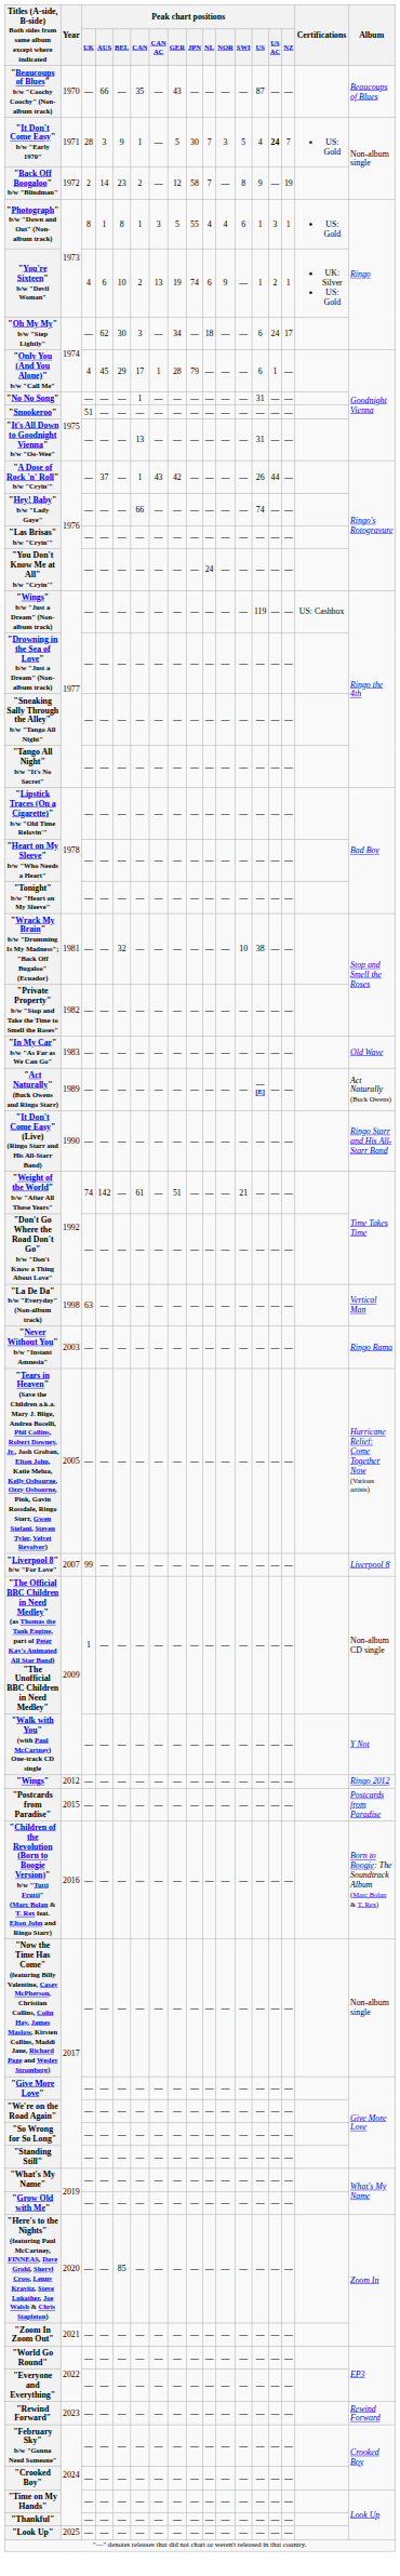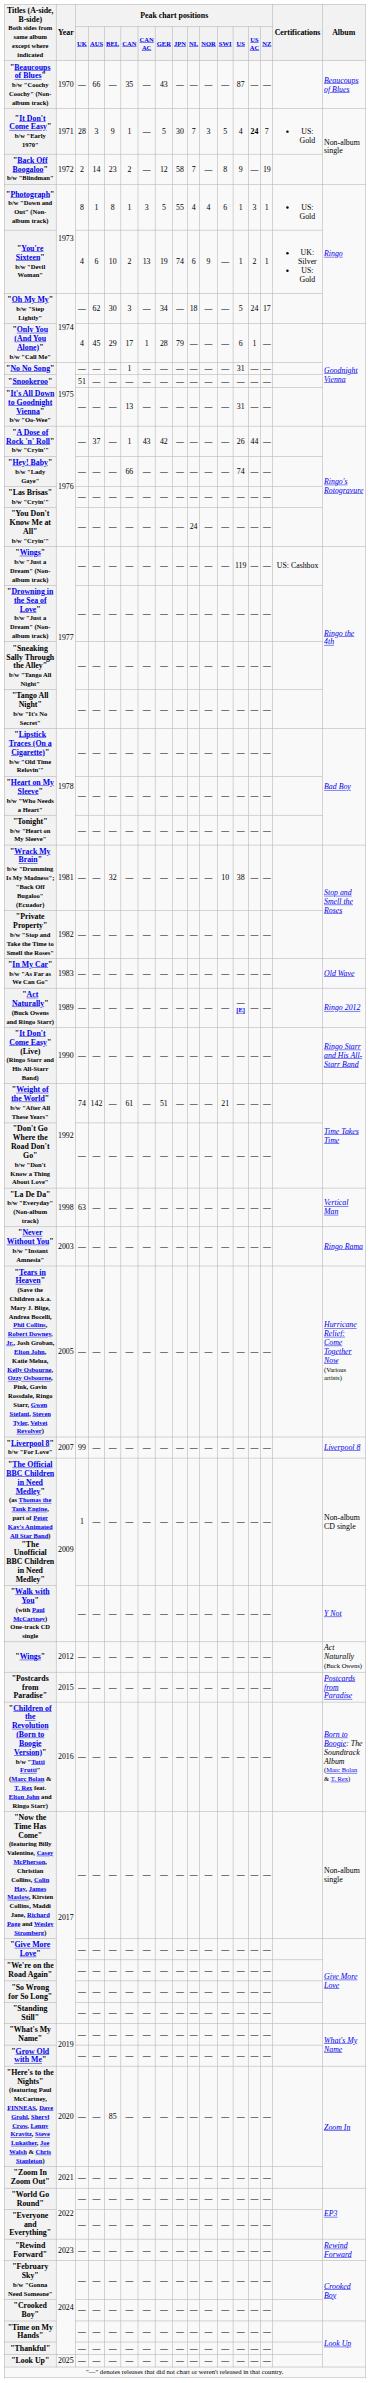"Oh My My" b/w "Step Lightly" | Peak chart positions / US: 6 -> 5
"Act Naturally" (Buck Owens and Ringo Starr) | Album: Act Naturally (Buck Owens) -> Ringo 2012
"Wings" | Album: Ringo 2012 -> Act Naturally (Buck Owens)
